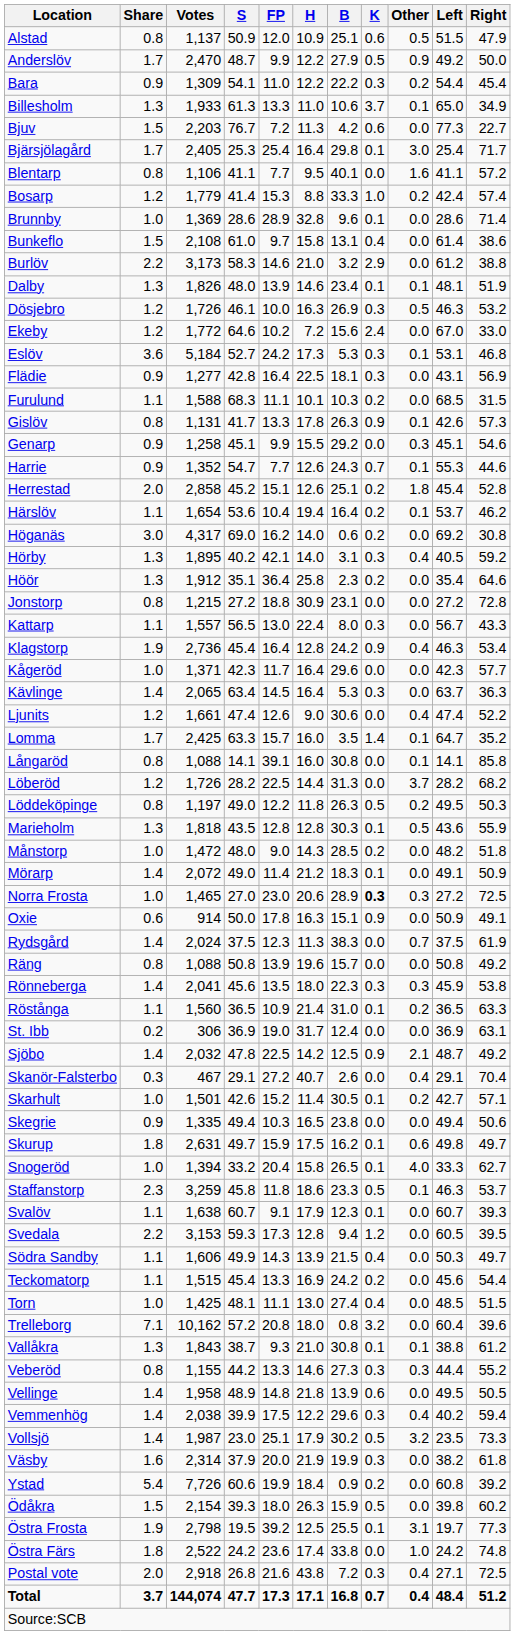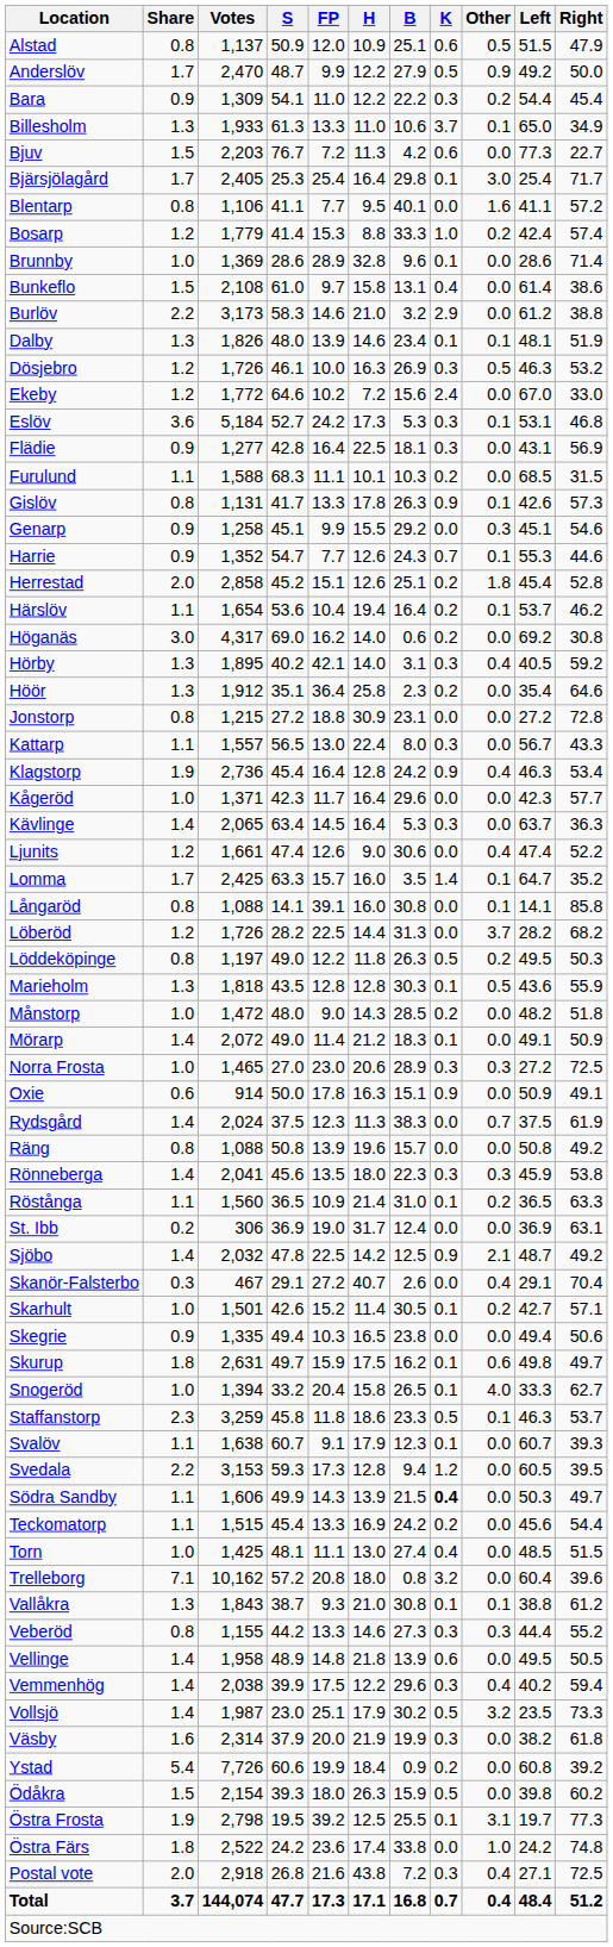Norra Frosta | K: bold -> normal
Södra Sandby | K: normal -> bold
